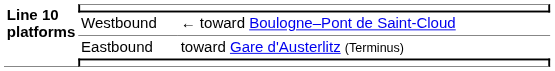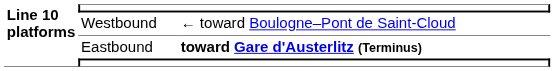Eastbound | column 3: normal -> bold
